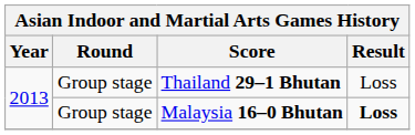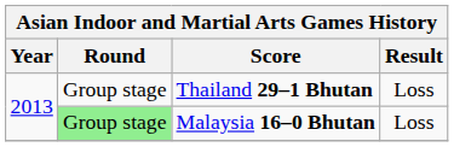Malaysia 16–0 Bhutan | Round: no background -> lightgreen background
Malaysia 16–0 Bhutan | Result: bold -> normal
